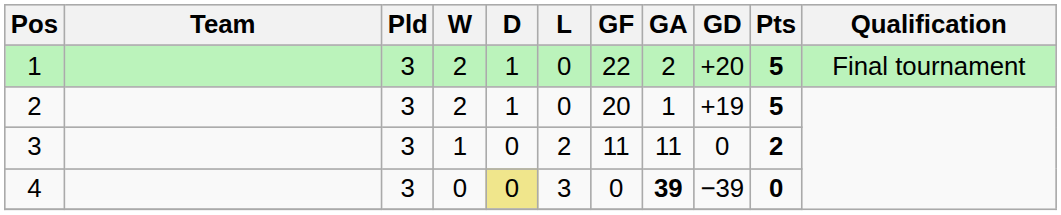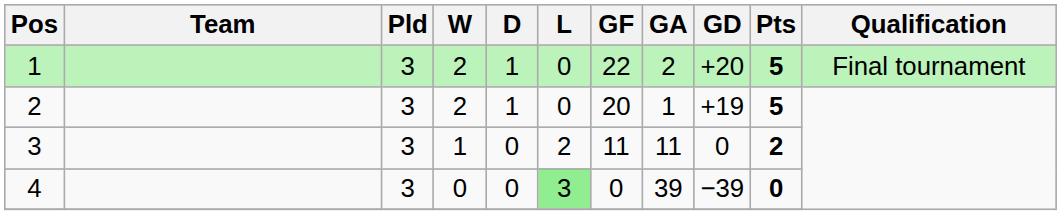4 | D: khaki background -> no background
4 | L: no background -> lightgreen background
4 | GA: bold -> normal
